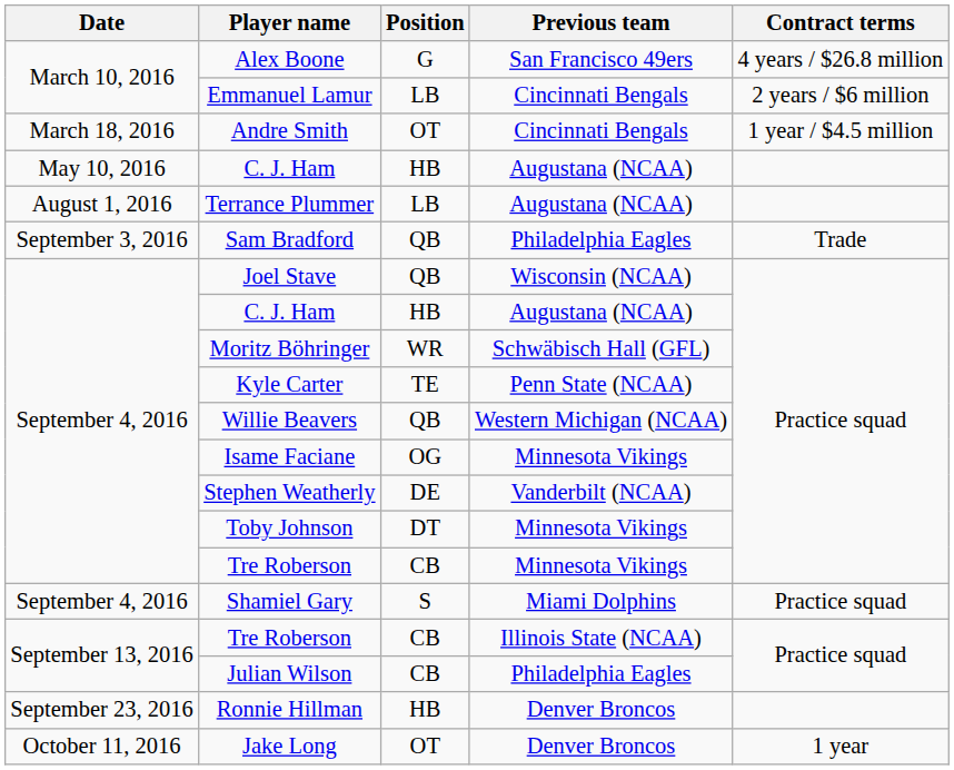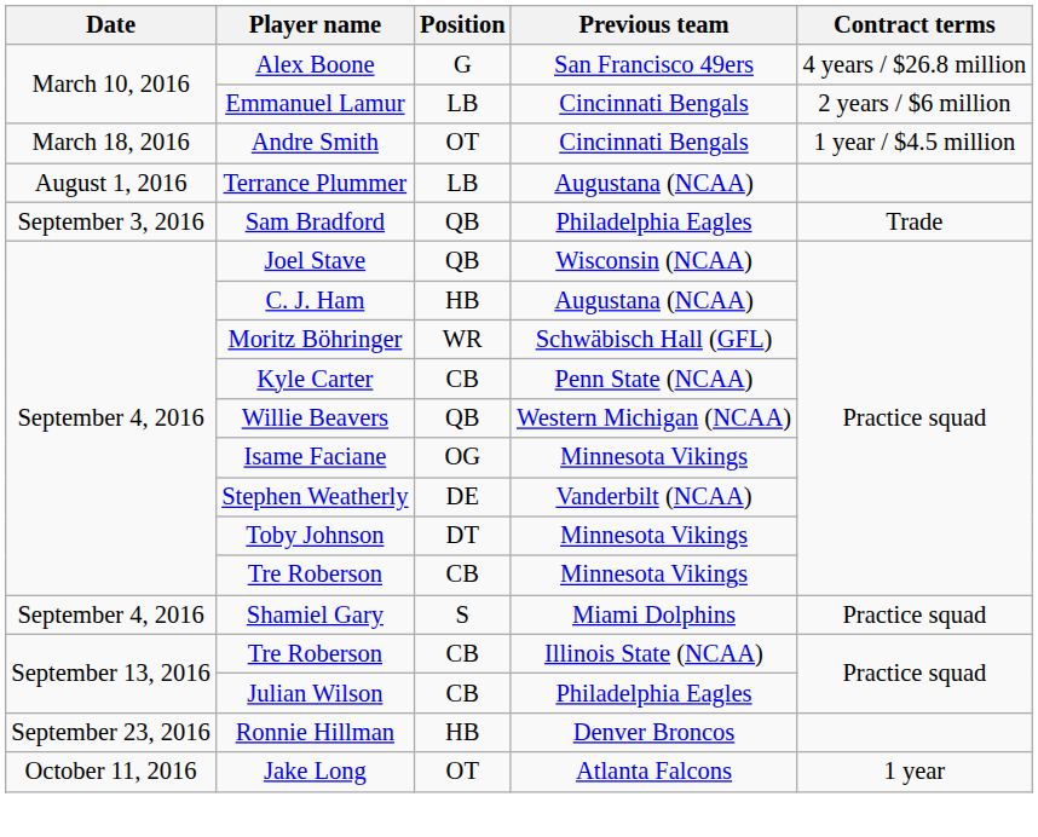- row: May 10, 2016 | C. J. Ham | HB | Augustana (NCAA)
Kyle Carter | Position: TE -> CB
Jake Long | Previous team: Denver Broncos -> Atlanta Falcons
